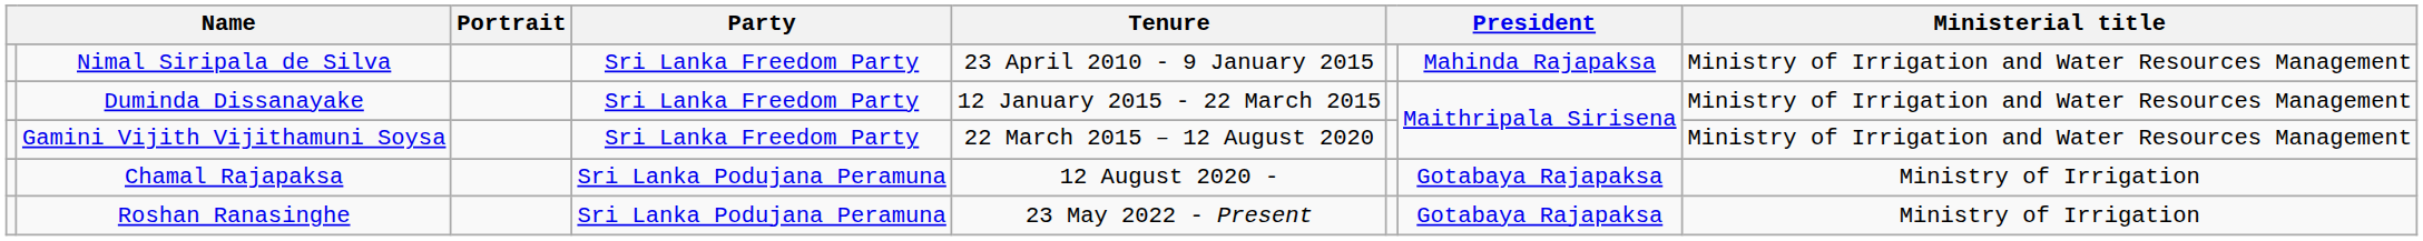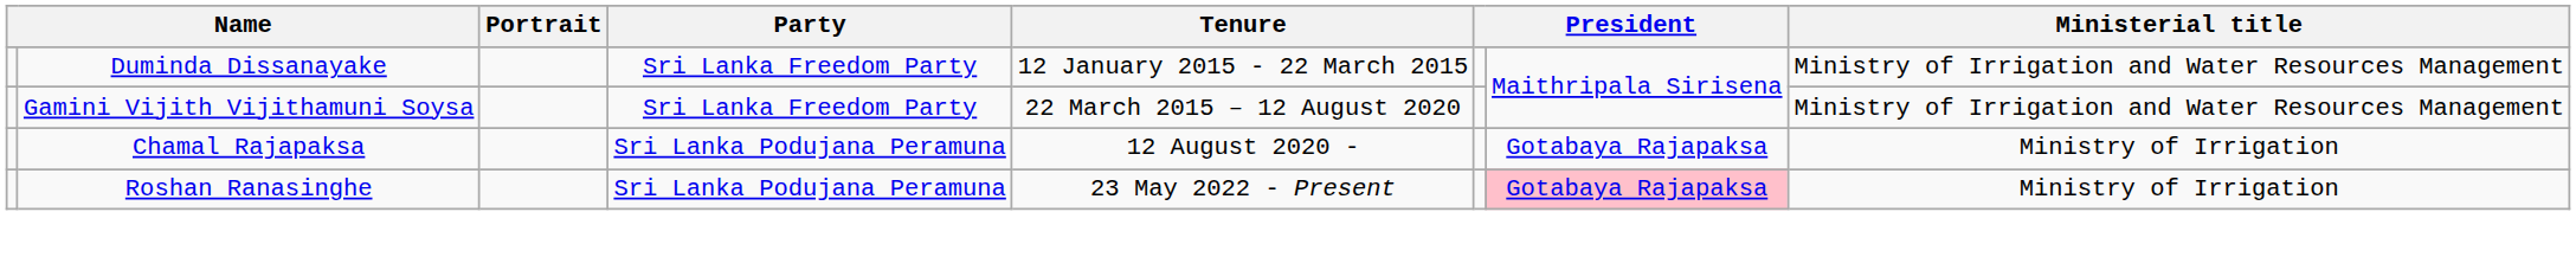- row: Nimal Siripala de Silva | Sri Lanka Freedom Party | 23 April 2010 - 9 January 2015 | Mahinda Rajapaksa | Ministry of Irrigation and Water Resources Management
Roshan Ranasinghe | column 7: no background -> pink background
